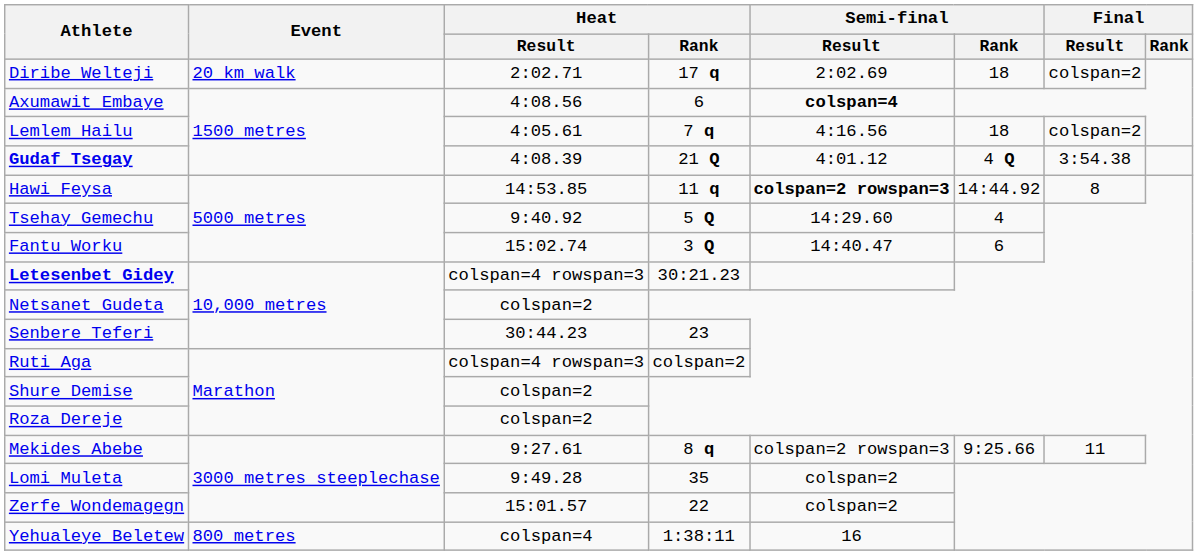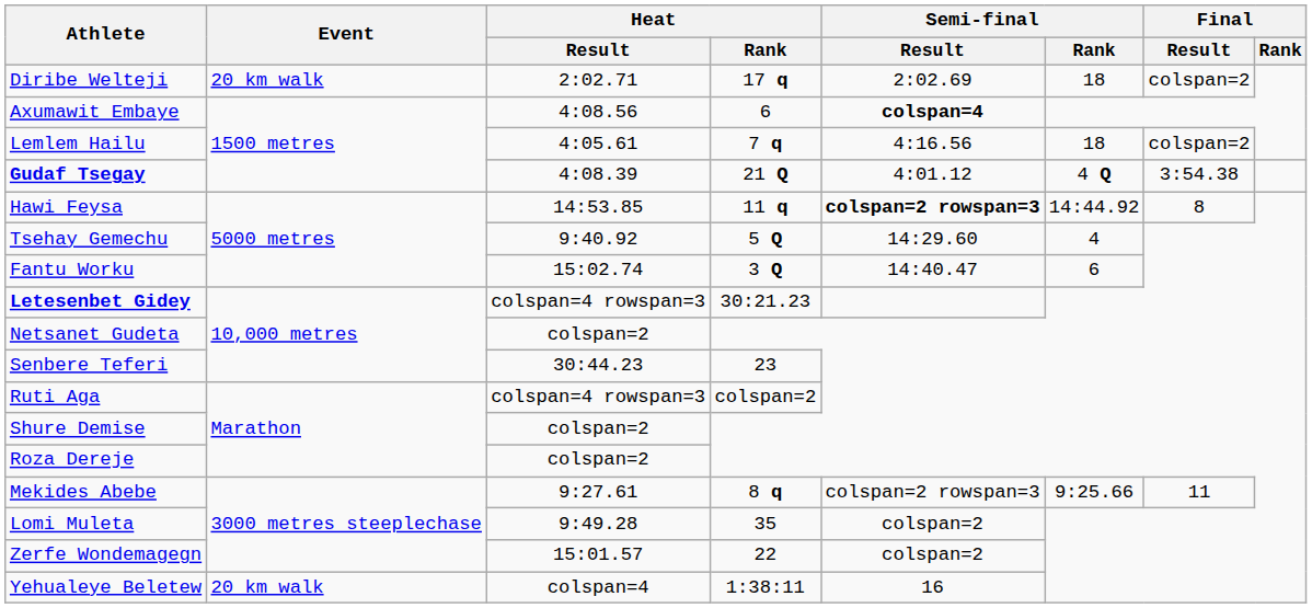Yehualeye Beletew | Event: 800 metres -> 20 km walk
